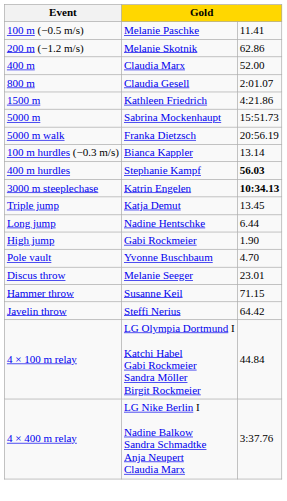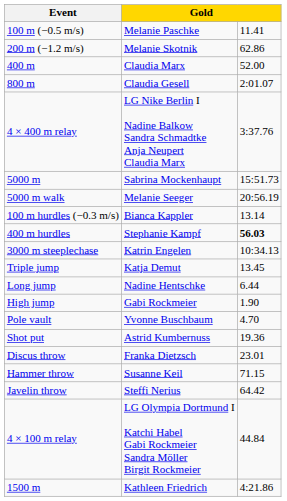rows swapped: 1500 m <-> 4 × 400 m relay
5000 m walk | column 2: Franka Dietzsch -> Melanie Seeger
3000 m steeplechase | column 3: bold -> normal
+ row: Shot put | Astrid Kumbernuss | 19.36
Discus throw | column 2: Melanie Seeger -> Franka Dietzsch
